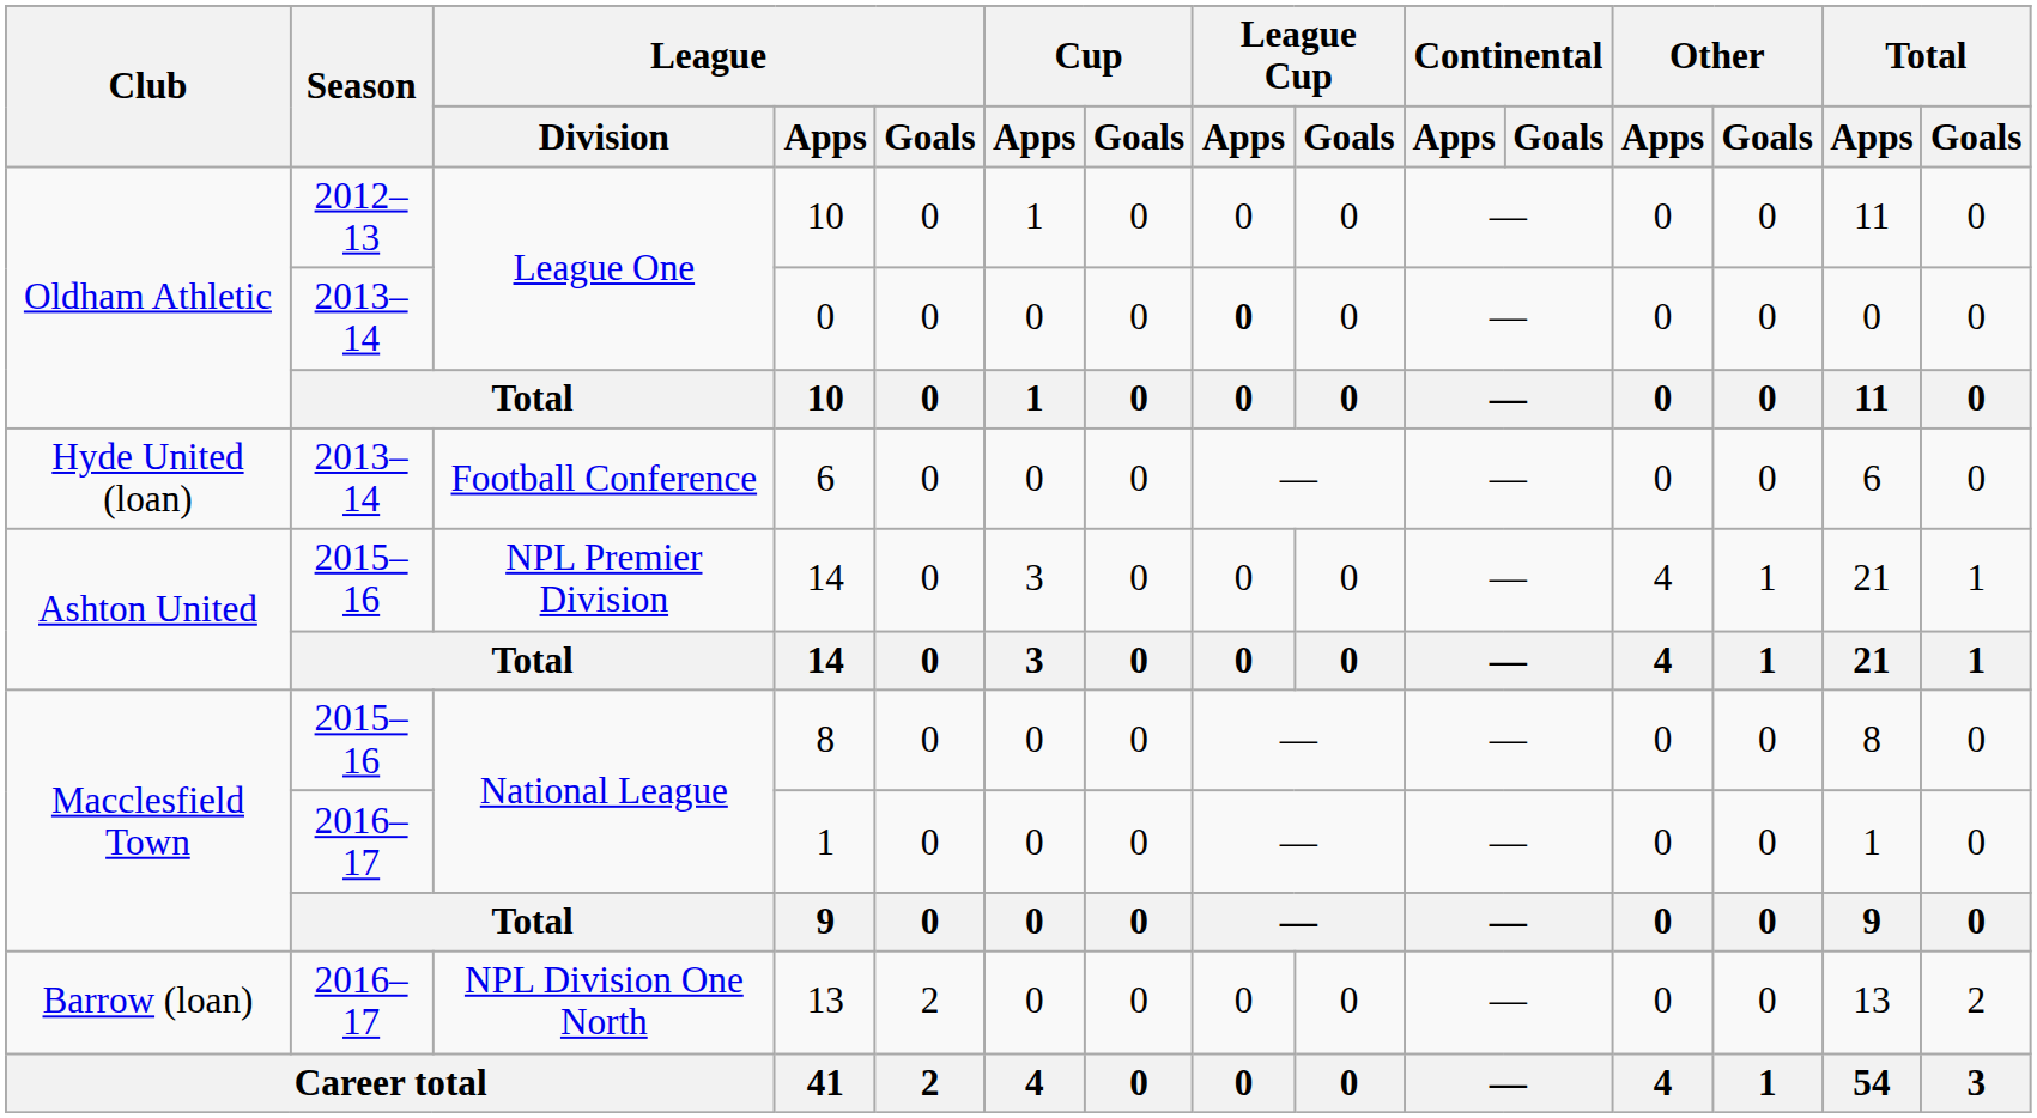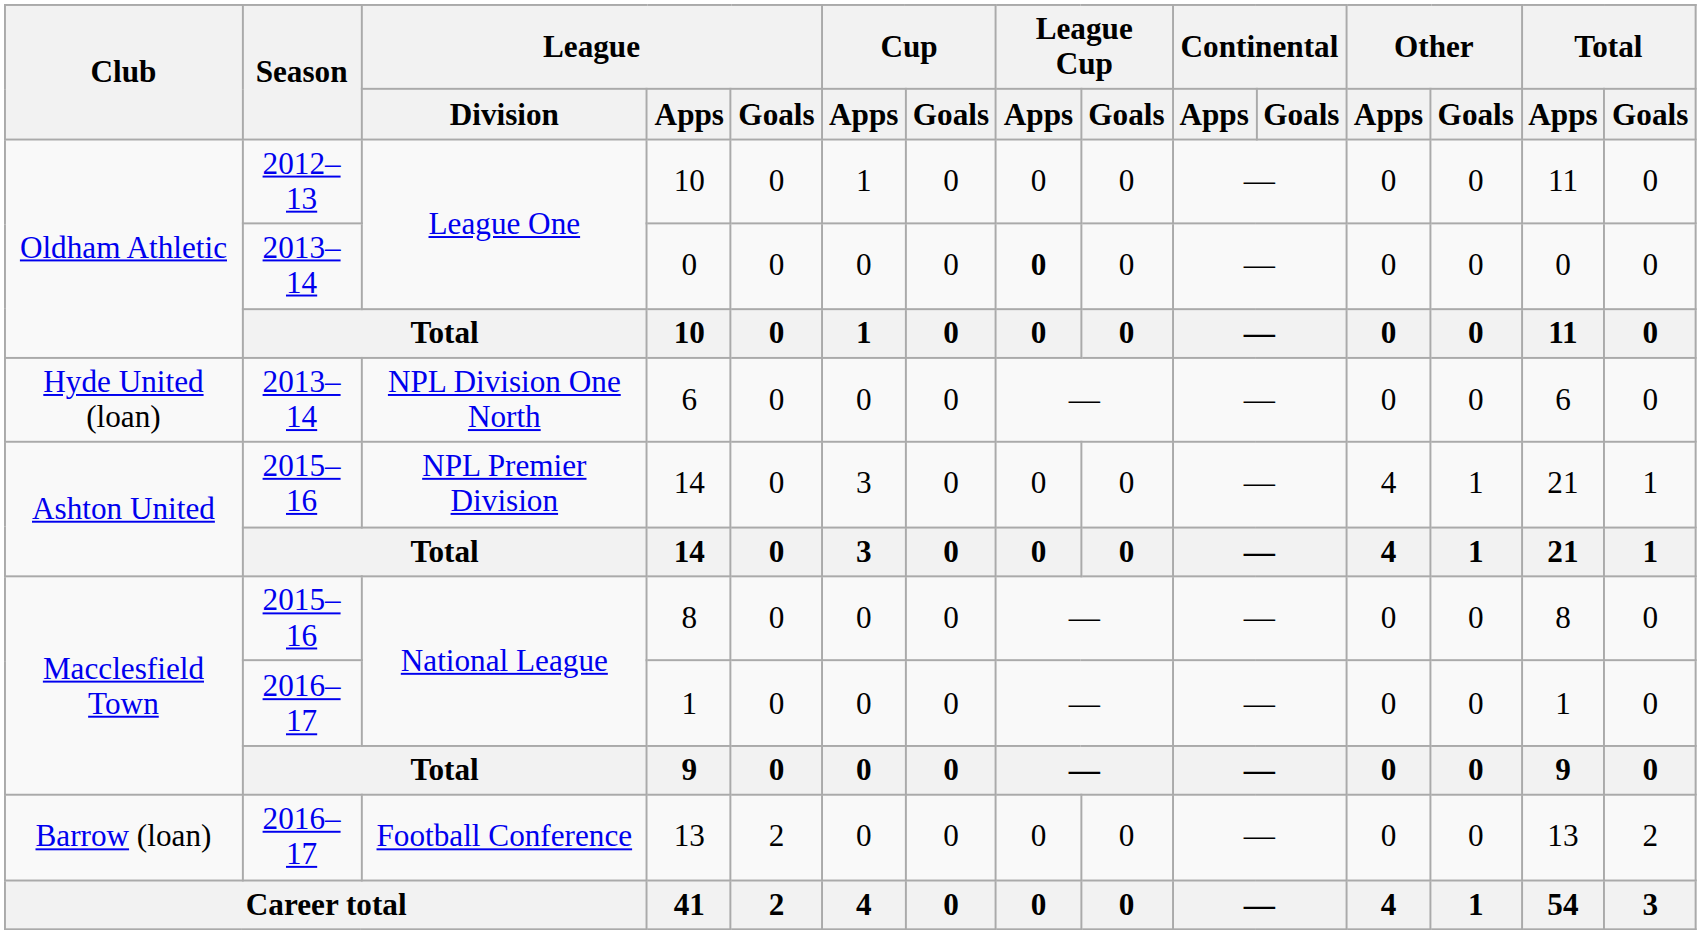row 6 | League / Division: Football Conference -> NPL Division One North
row 12 | League / Division: NPL Division One North -> Football Conference
